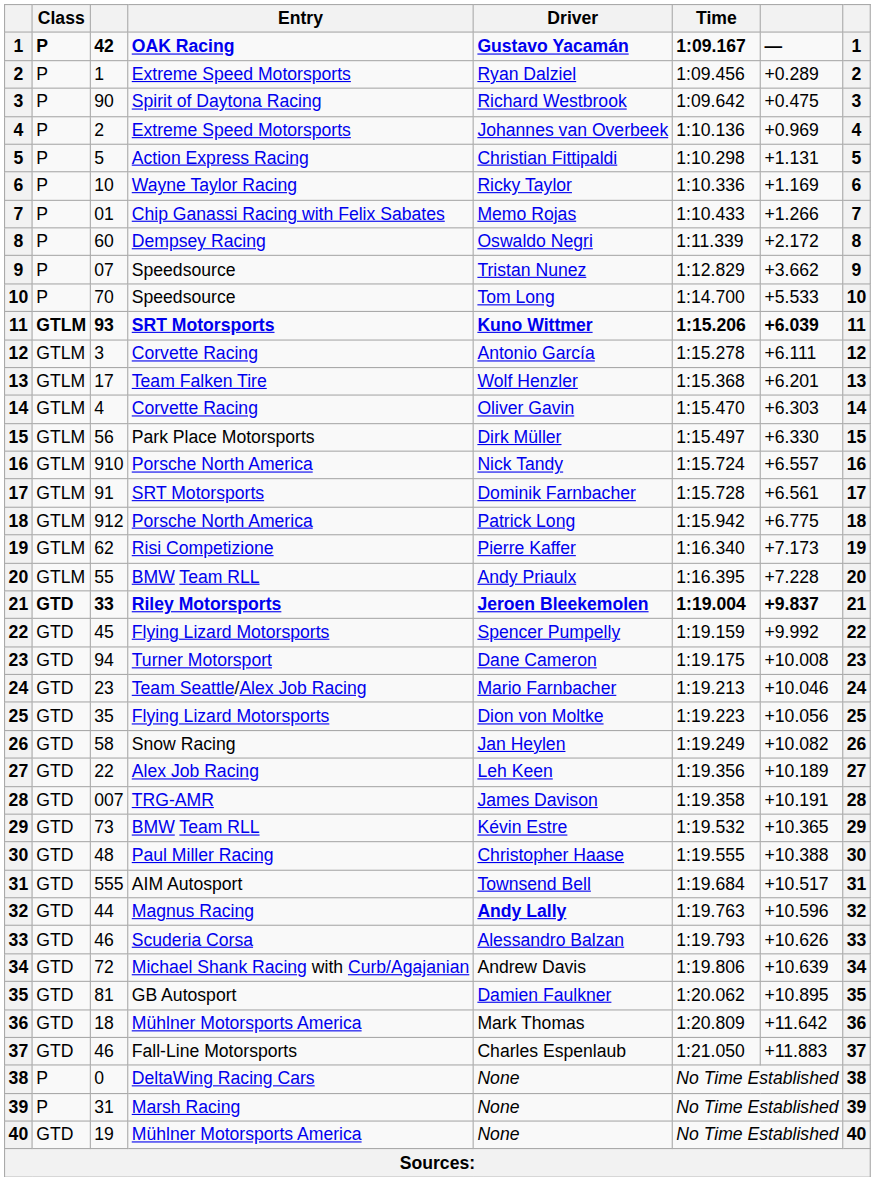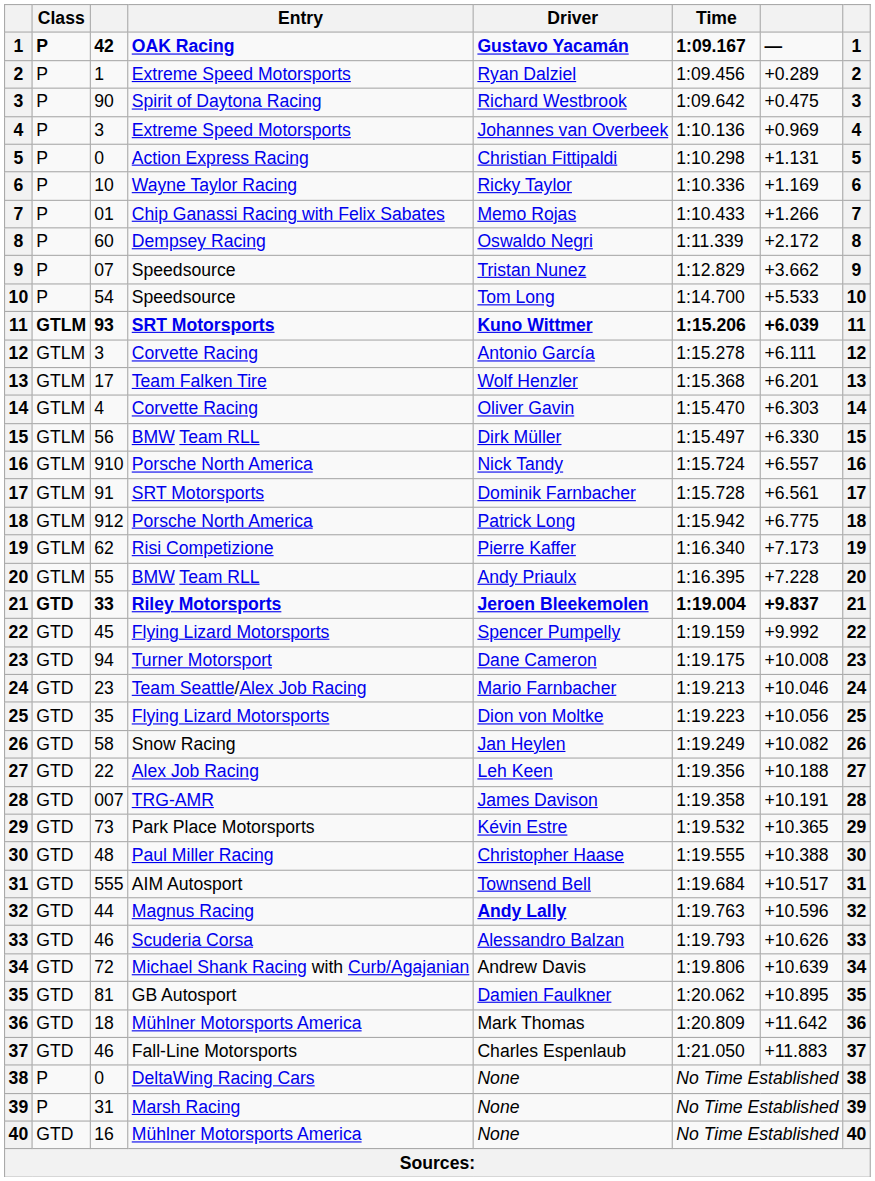row 5 | column 3: 2 -> 3
row 6 | column 3: 5 -> 0
row 11 | column 3: 70 -> 54
row 16 | Entry: Park Place Motorsports -> BMW Team RLL
row 28 | column 7: +10.189 -> +10.188
row 30 | Entry: BMW Team RLL -> Park Place Motorsports
row 41 | column 3: 19 -> 16
